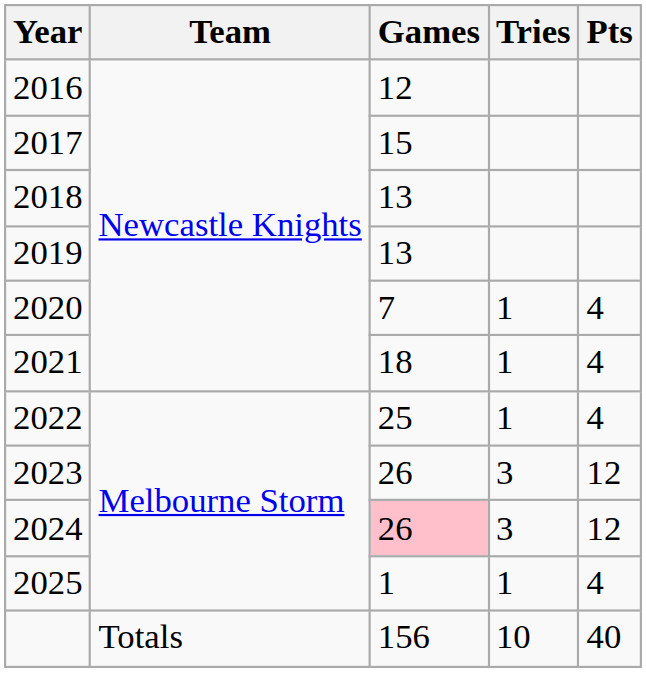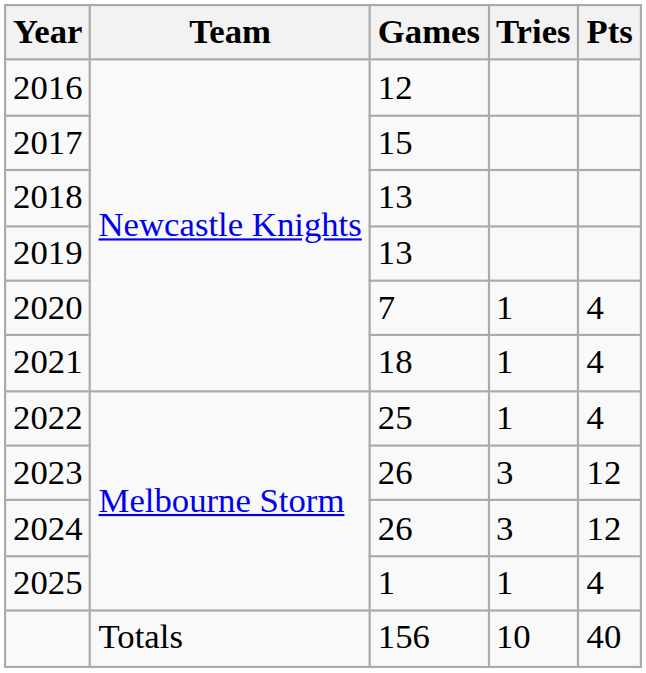2024 | Games: pink background -> no background
